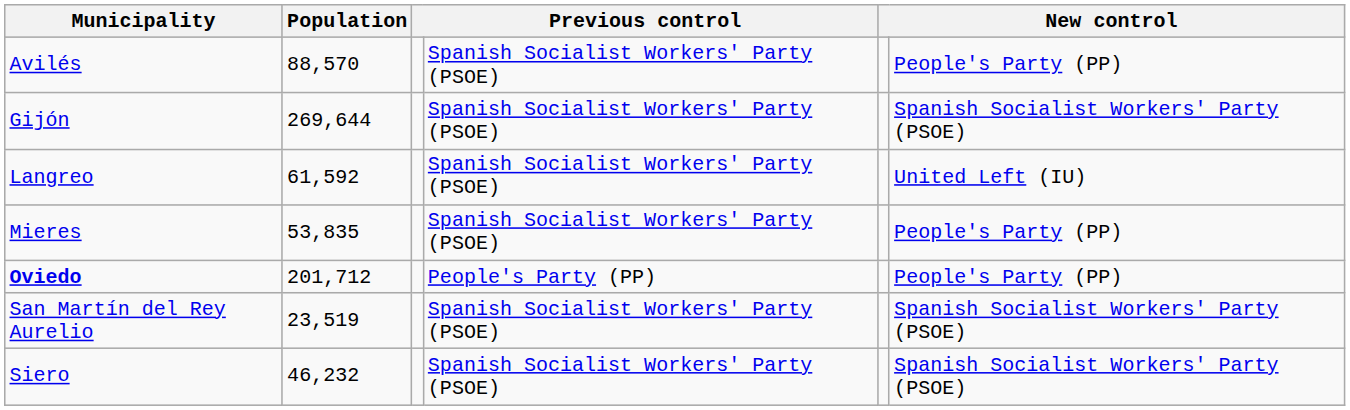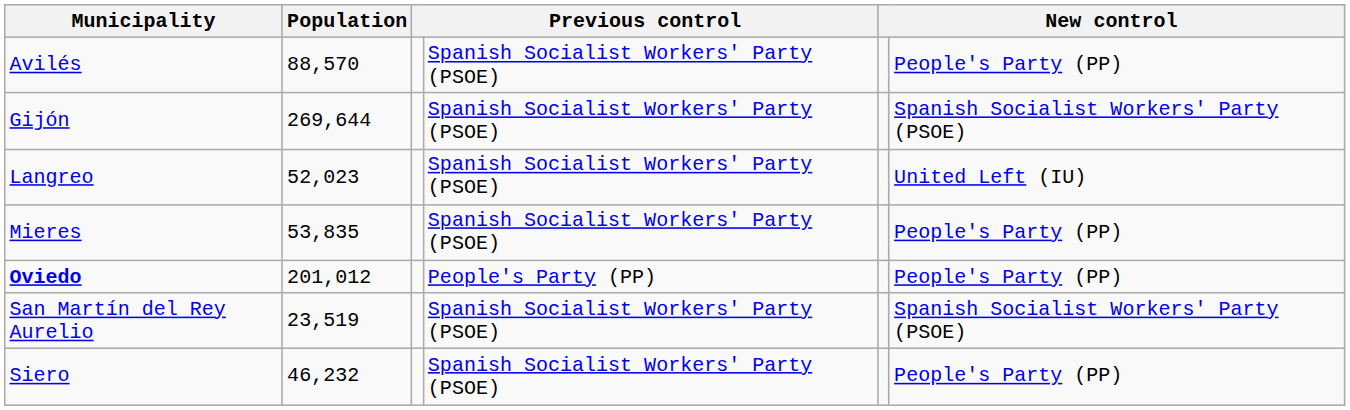Langreo | Population: 61,592 -> 52,023
Oviedo | Population: 201,712 -> 201,012
Siero | column 6: Spanish Socialist Workers' Party (PSOE) -> People's Party (PP)
